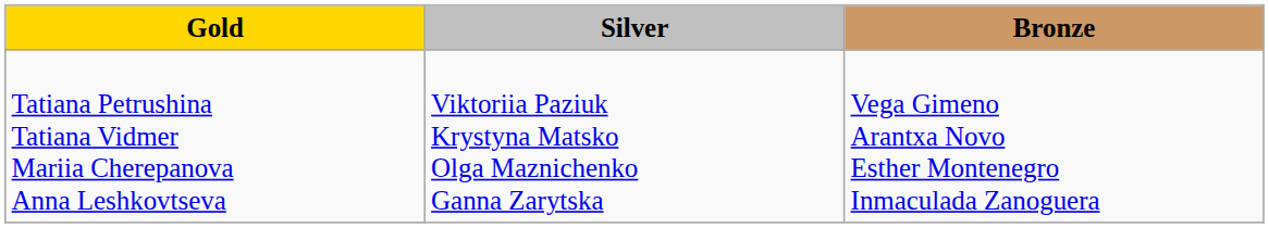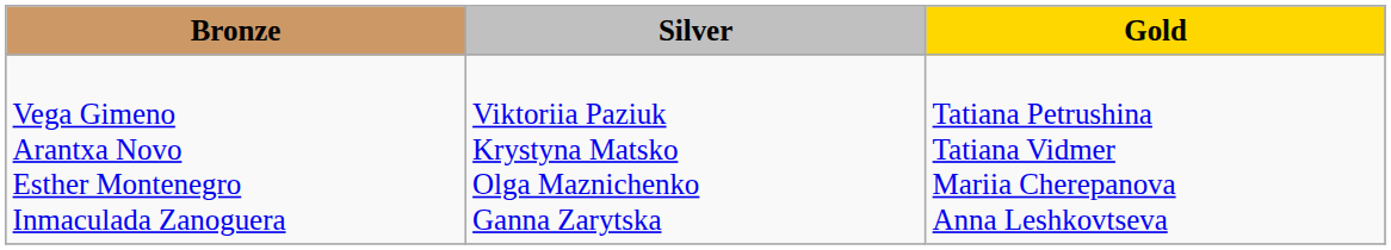columns swapped: Gold <-> Bronze
